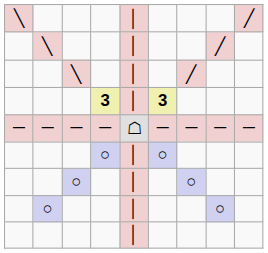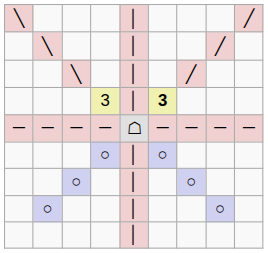row 4 | column 4: bold -> normal
